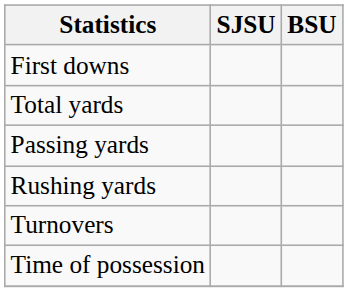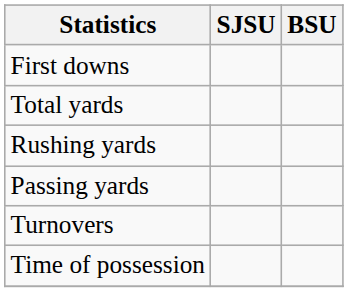rows swapped: Rushing yards <-> Passing yards
